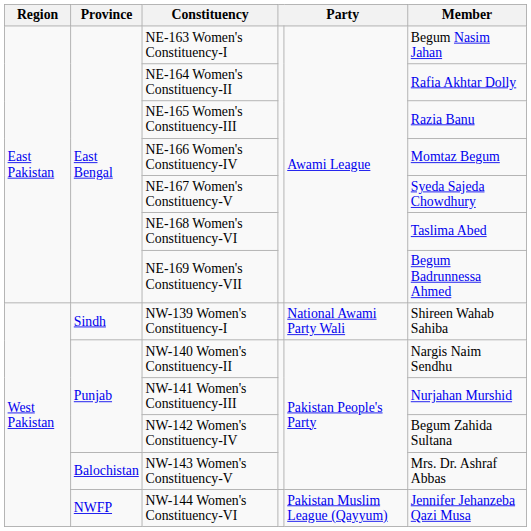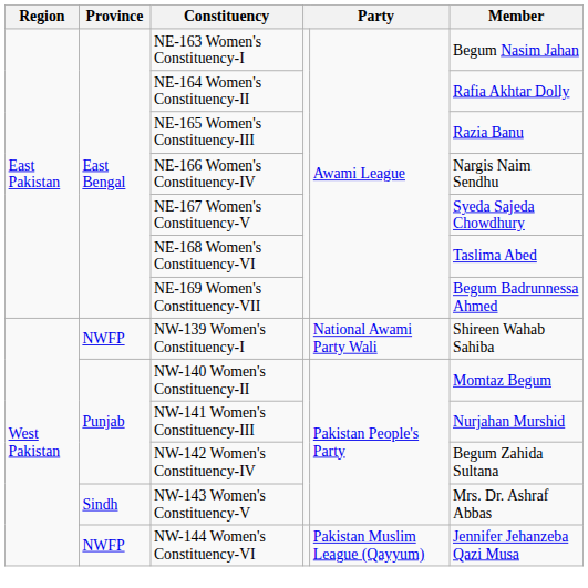NE-166 Women's Constituency-IV | Member: Momtaz Begum -> Nargis Naim Sendhu
NW-139 Women's Constituency-I | Province: Sindh -> NWFP
NW-140 Women's Constituency-II | Member: Nargis Naim Sendhu -> Momtaz Begum
NW-143 Women's Constituency-V | Province: Balochistan -> Sindh
